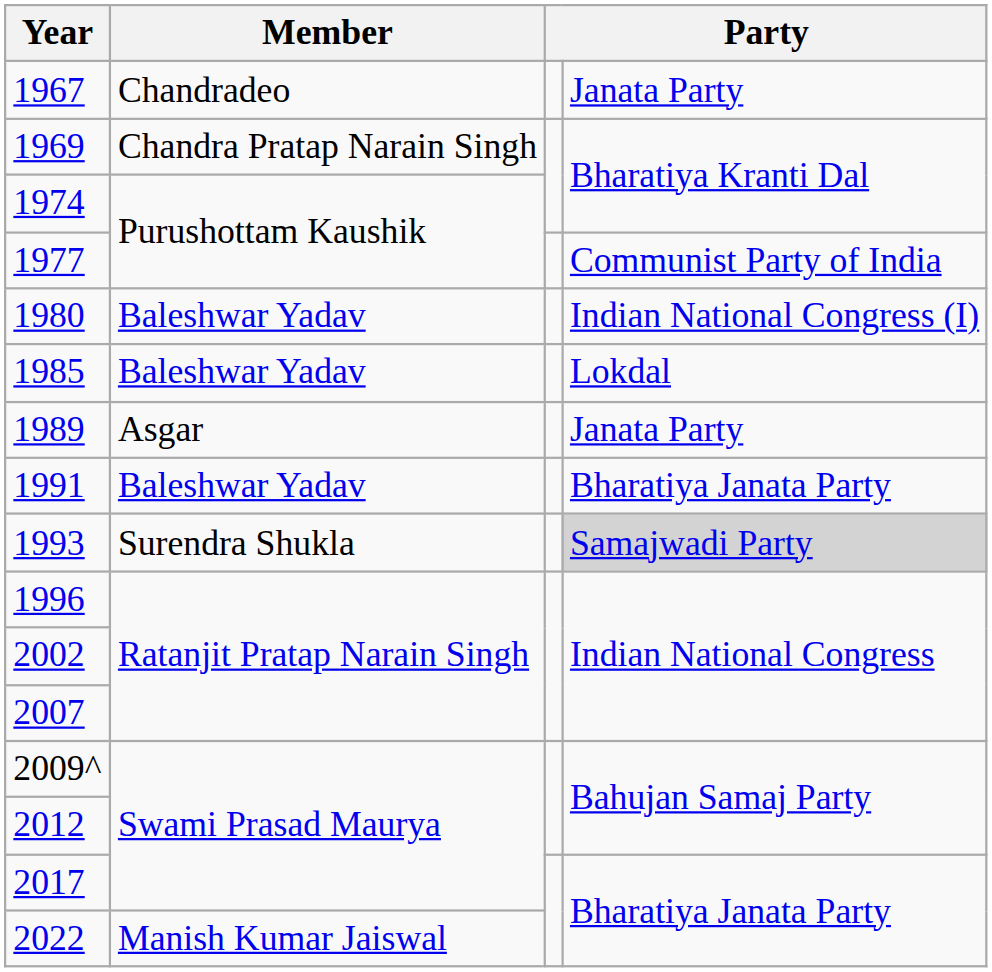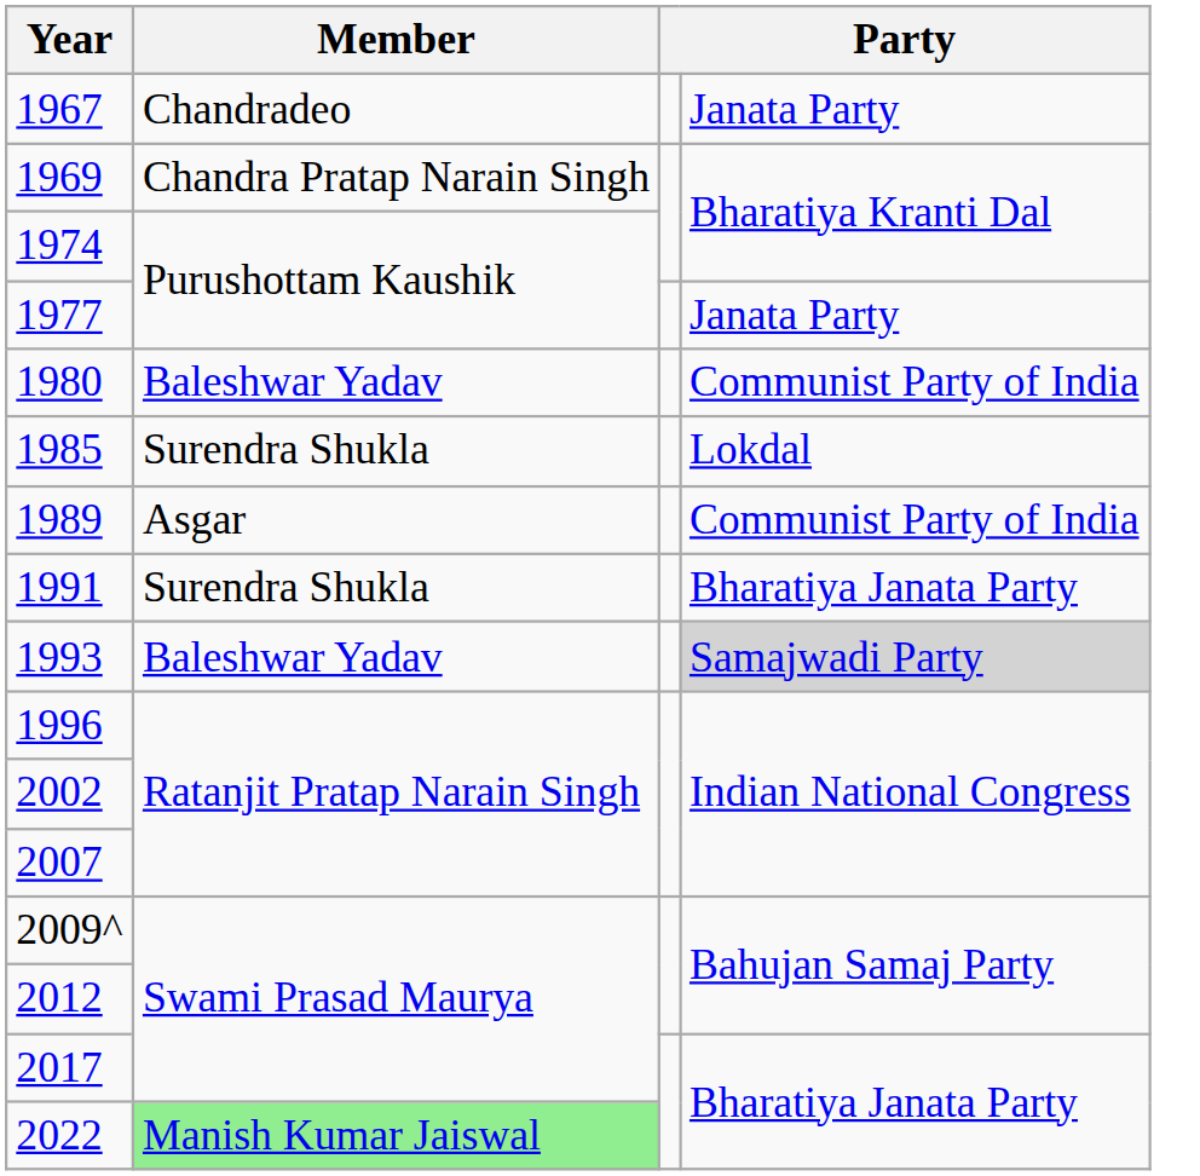1977 | column 4: Communist Party of India -> Janata Party
1980 | column 4: Indian National Congress (I) -> Communist Party of India
1985 | Member: Baleshwar Yadav -> Surendra Shukla
1989 | column 4: Janata Party -> Communist Party of India
1991 | Member: Baleshwar Yadav -> Surendra Shukla
1993 | Member: Surendra Shukla -> Baleshwar Yadav
2022 | Member: no background -> lightgreen background
